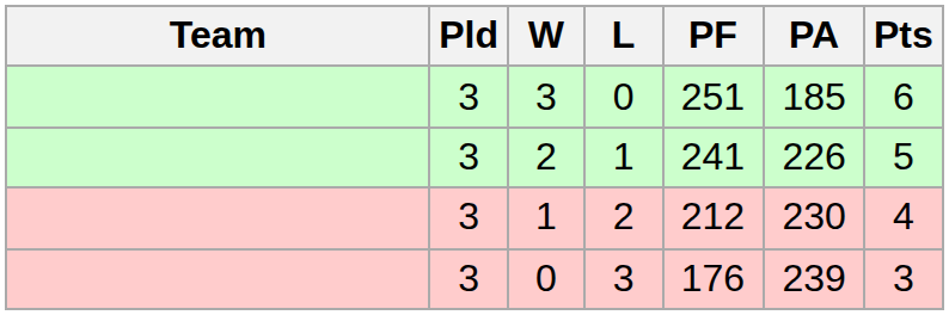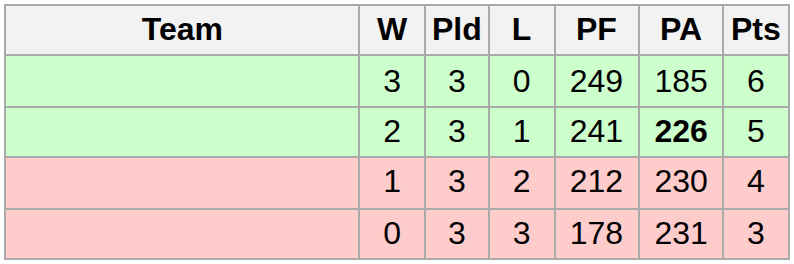columns swapped: Pld <-> W
row 2 | PF: 251 -> 249
row 3 | PA: normal -> bold
row 5 | PF: 176 -> 178
row 5 | PA: 239 -> 231
